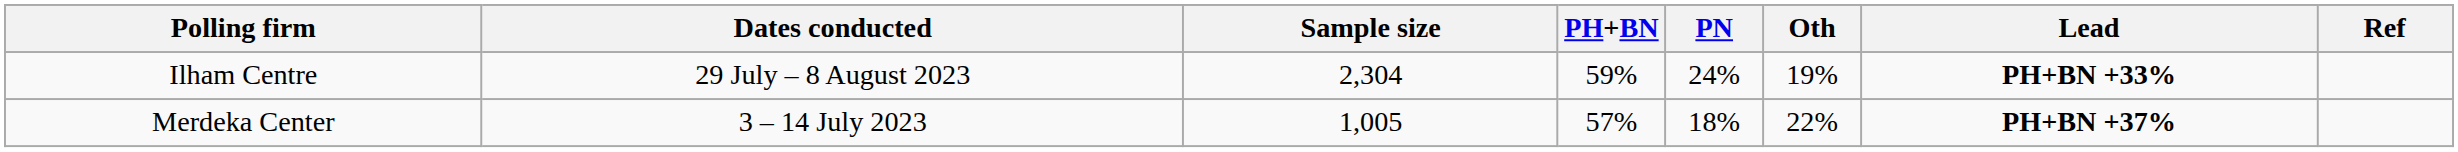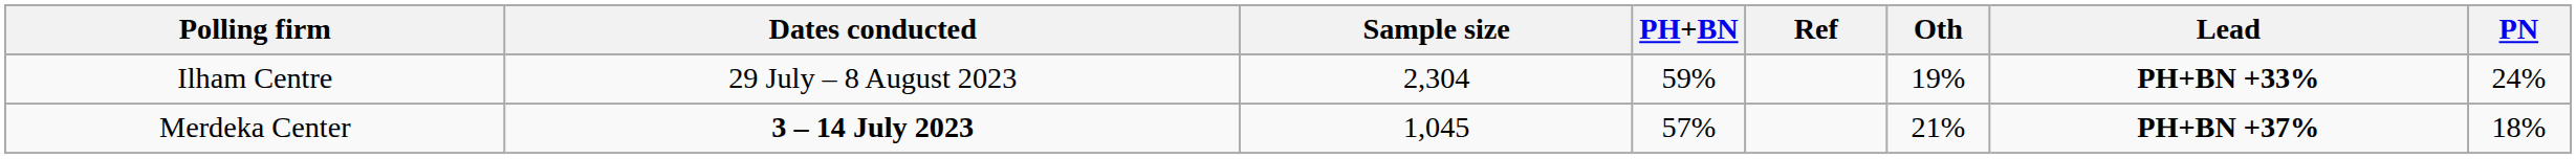columns swapped: PN <-> Ref
Merdeka Center | Dates conducted: normal -> bold
Merdeka Center | Sample size: 1,005 -> 1,045
Merdeka Center | Oth: 22% -> 21%
